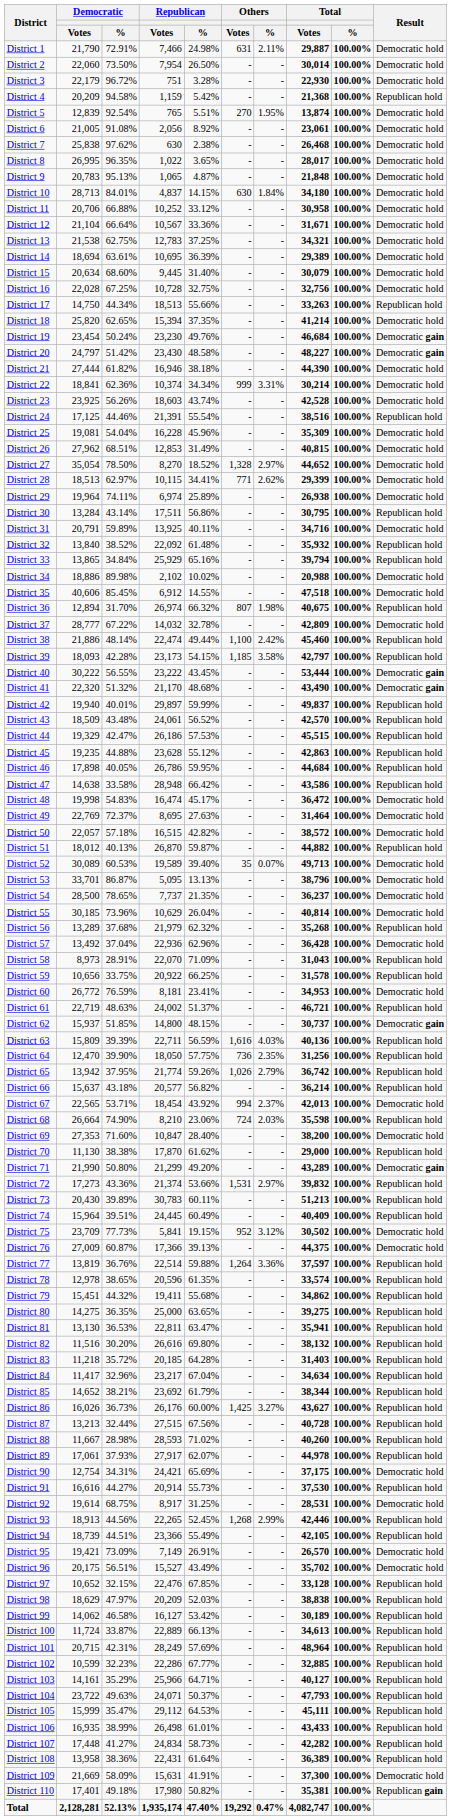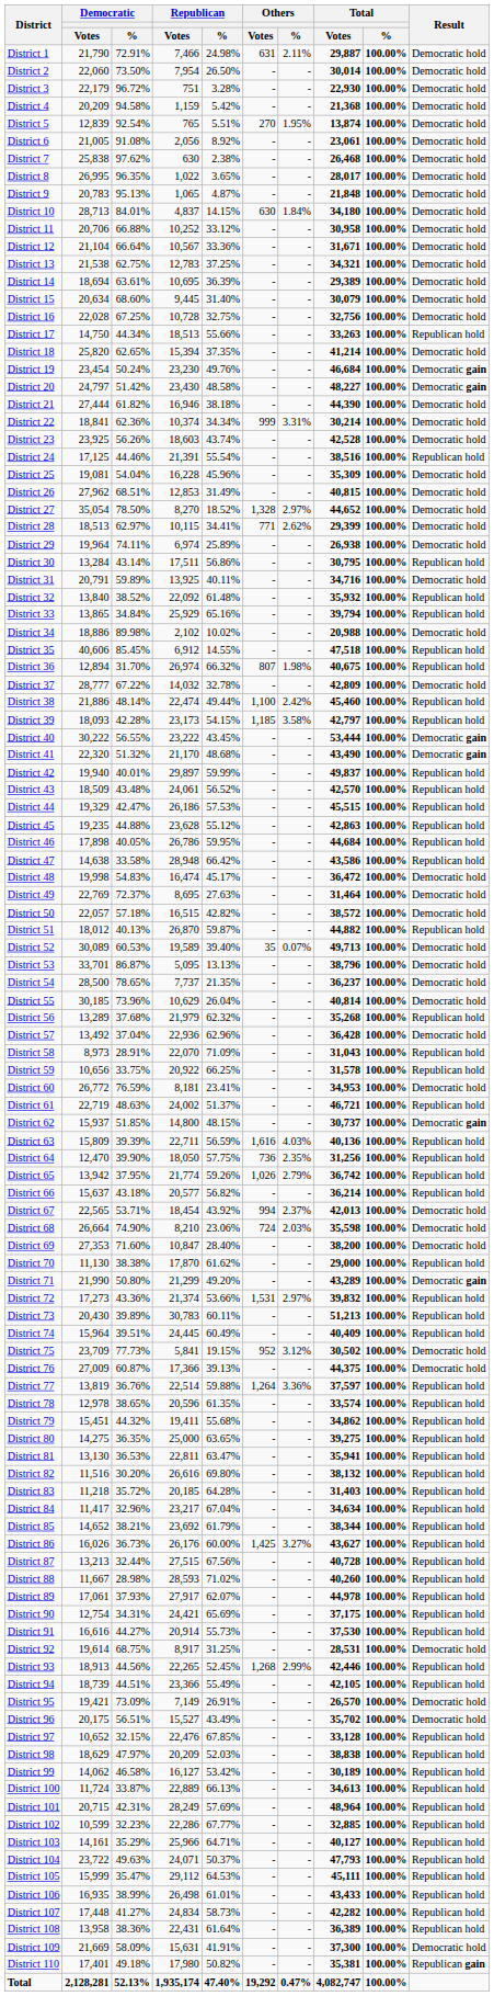District 4 | Result: Republican hold -> Democratic hold
District 35 | Result: Democratic hold -> Republican hold
District 68 | Result: Republican hold -> Democratic hold
District 90 | Result: Democratic hold -> Republican hold
